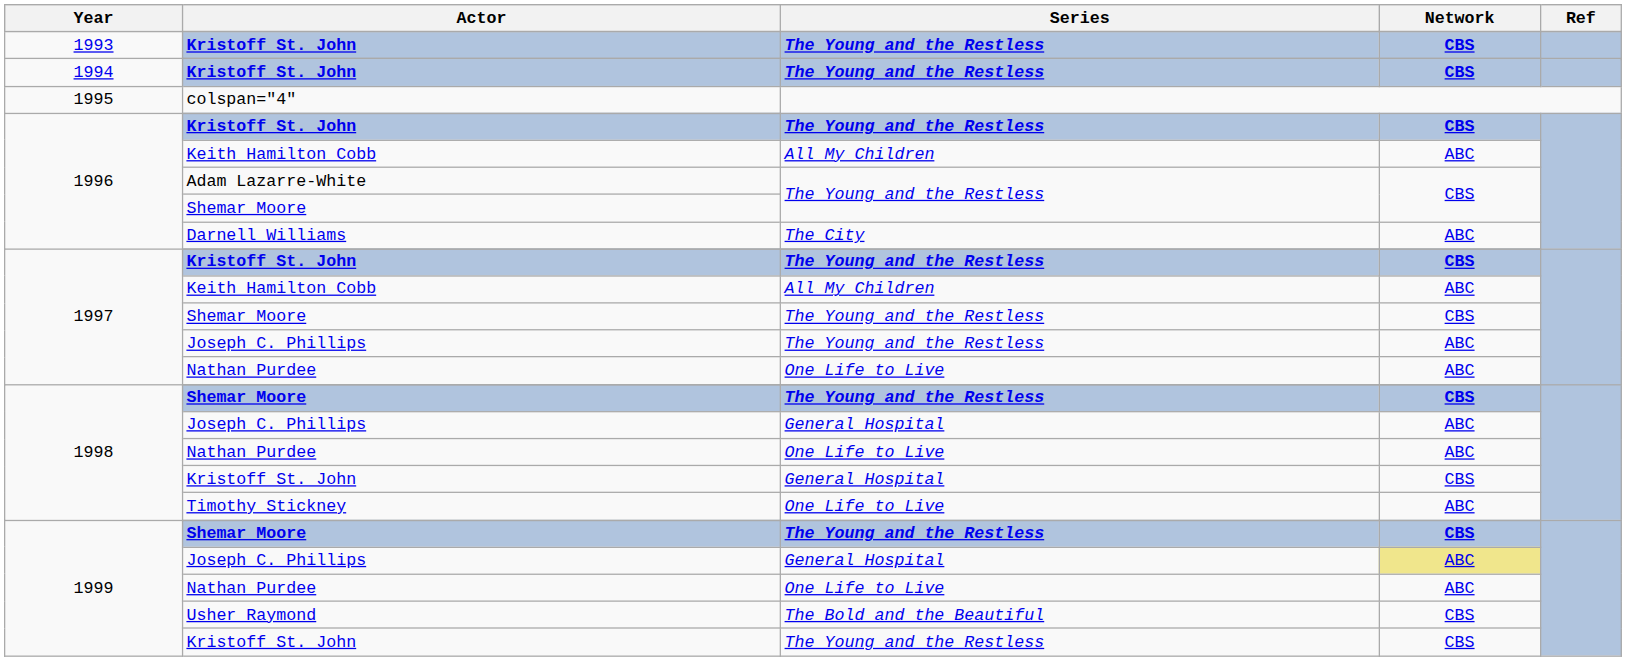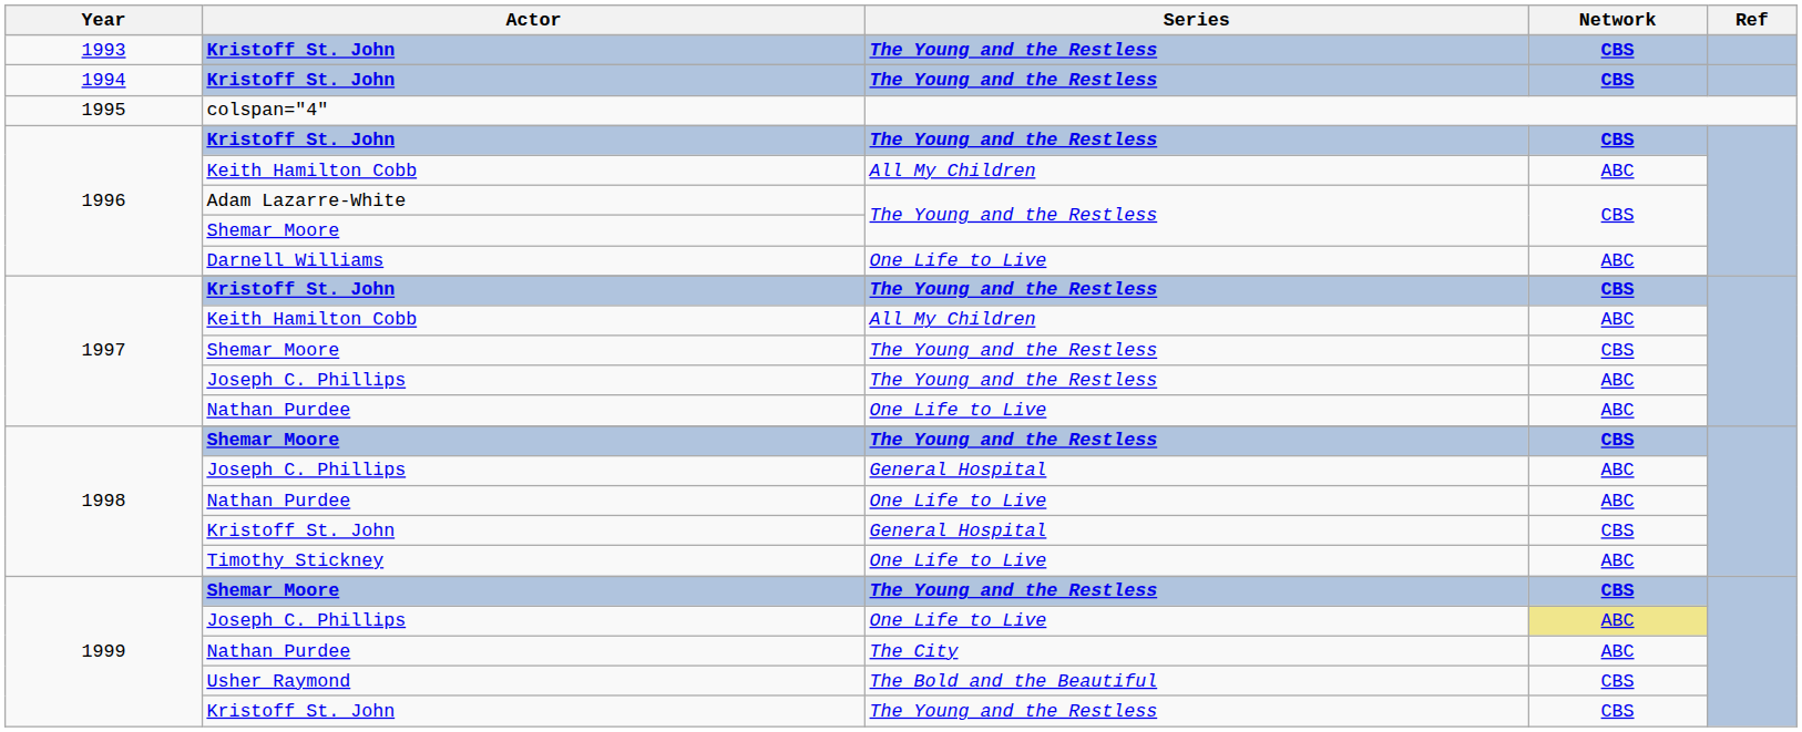Darnell Williams | Series: The City -> One Life to Live
1999 / Joseph C. Phillips | Series: General Hospital -> One Life to Live
1999 / Nathan Purdee | Series: One Life to Live -> The City
